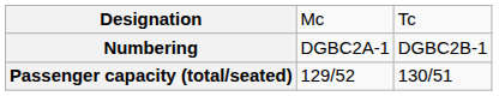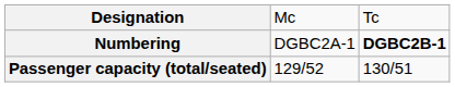Numbering | column 3: normal -> bold
